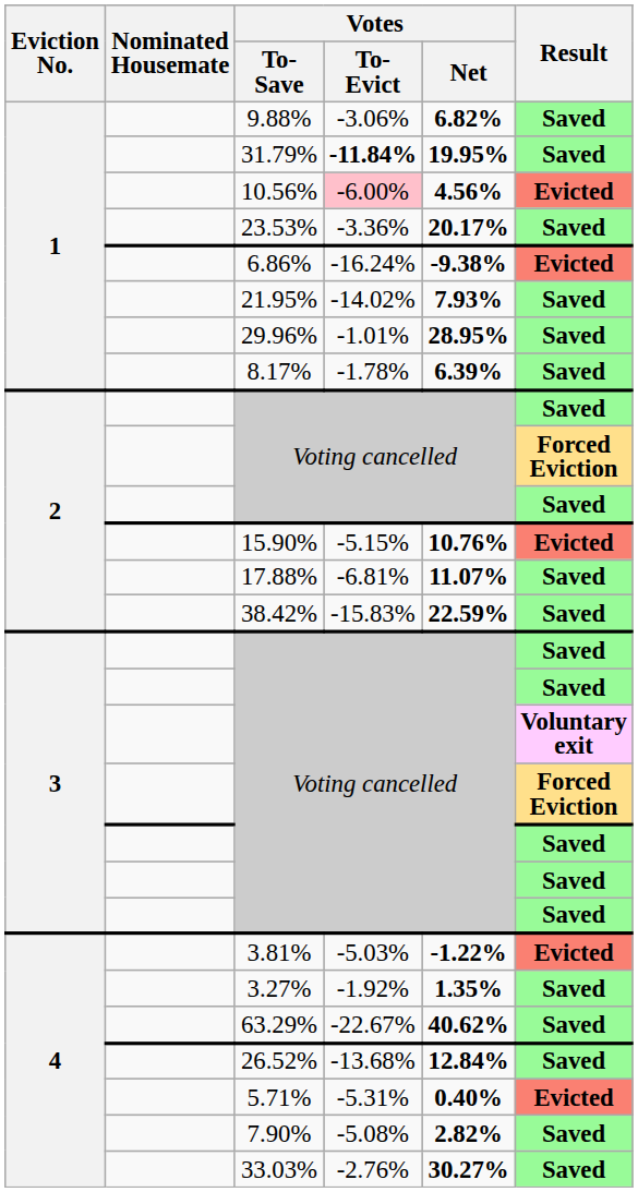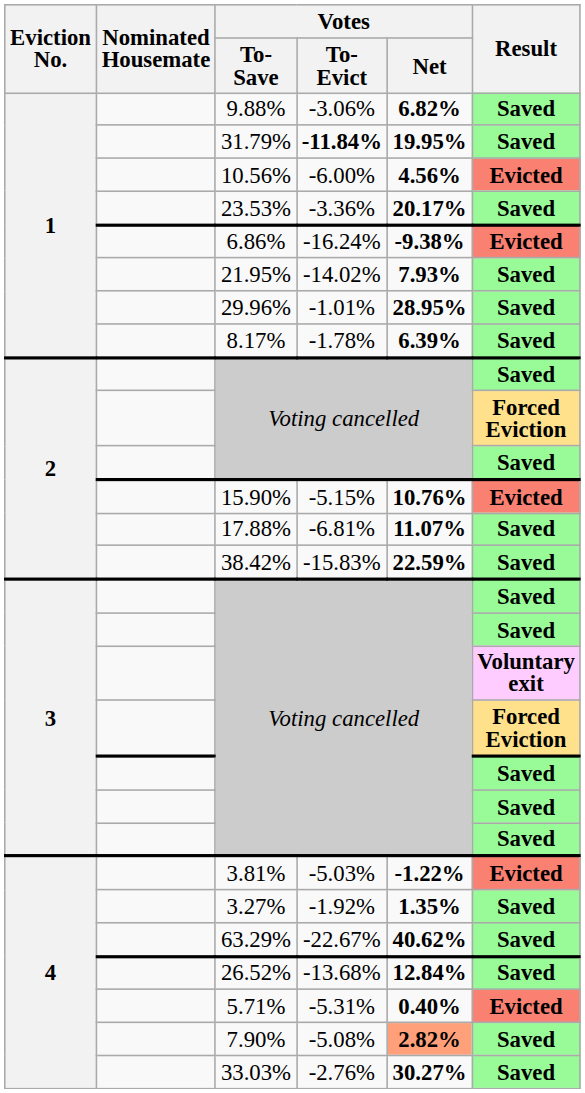10.56% | Votes / To-Evict: pink background -> no background
7.90% | Votes / Net: no background -> lightsalmon background
